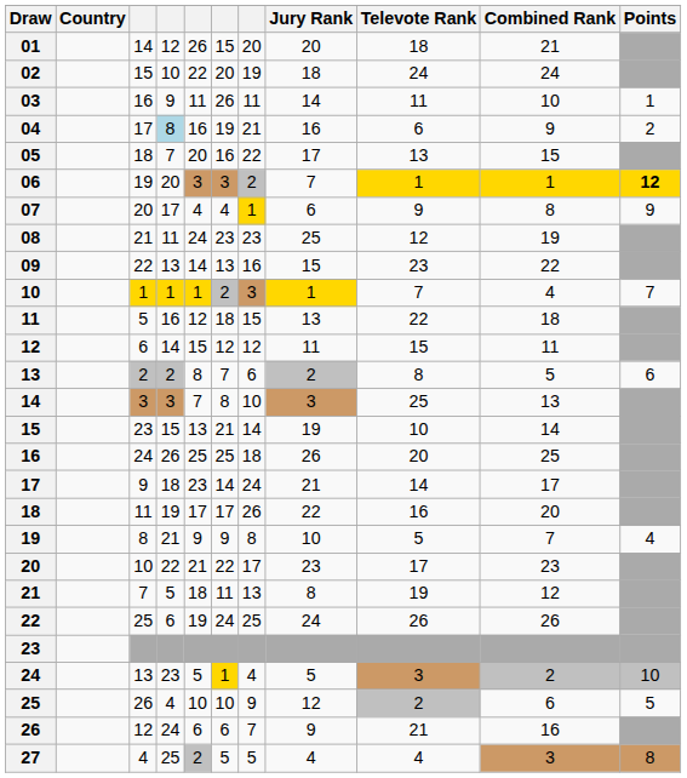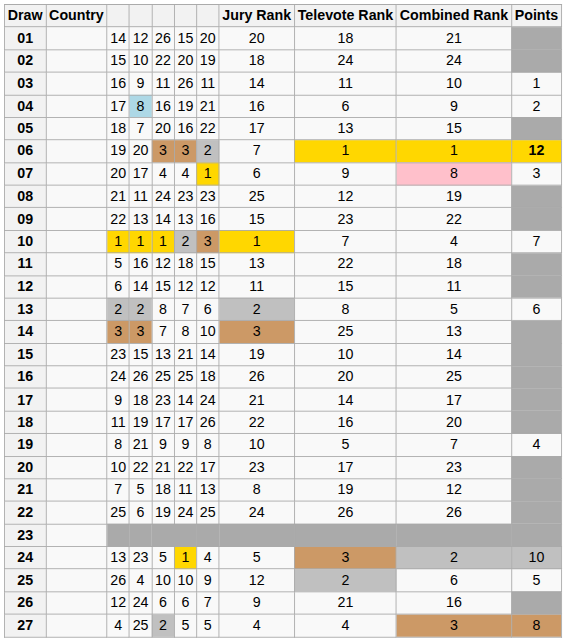07 | Combined Rank: no background -> pink background
07 | Points: 9 -> 3
